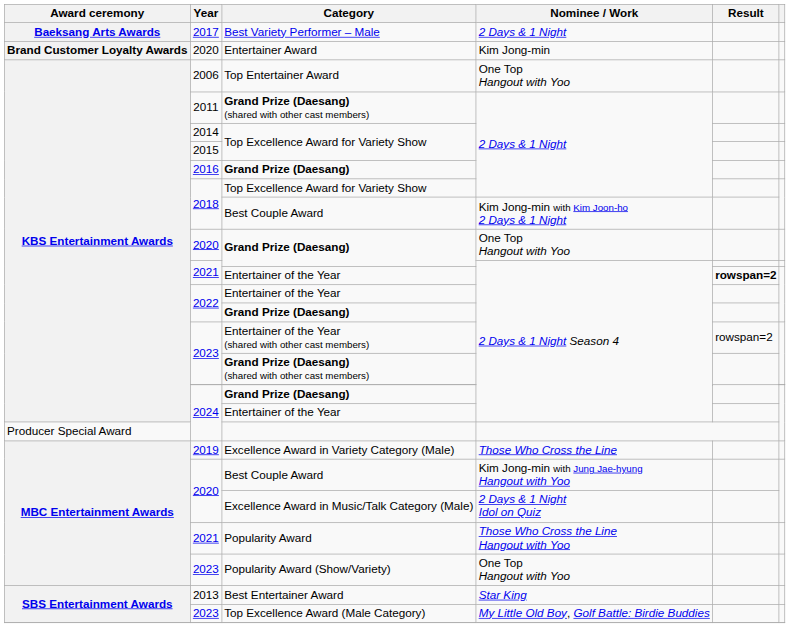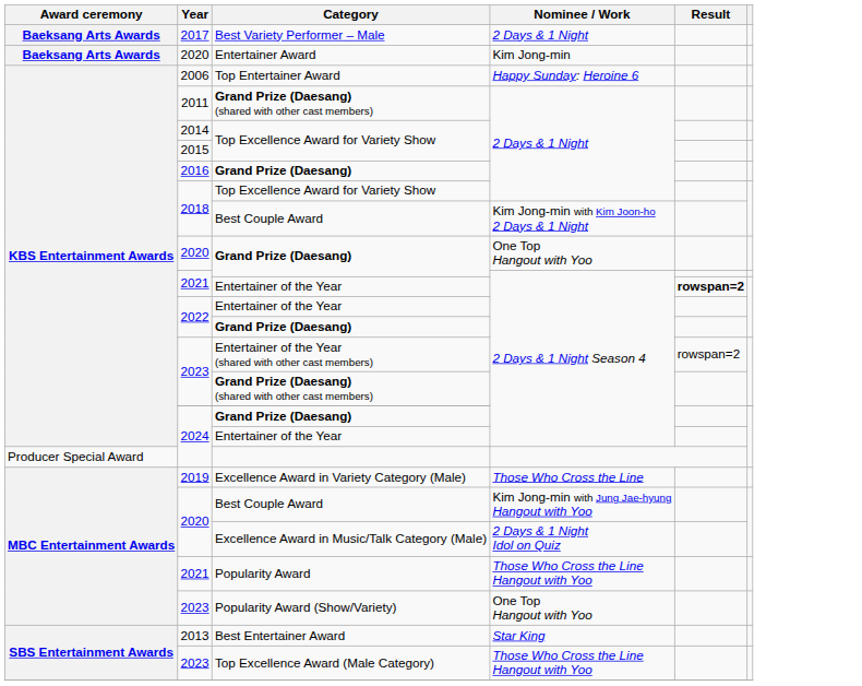Entertainer Award | Award ceremony: Brand Customer Loyalty Awards -> Baeksang Arts Awards
Top Entertainer Award | Nominee / Work: One Top Hangout with Yoo -> Happy Sunday: Heroine 6
Top Excellence Award (Male Category) | Nominee / Work: My Little Old Boy, Golf Battle: Birdie Buddies -> Those Who Cross the Line Hangout with Yoo
